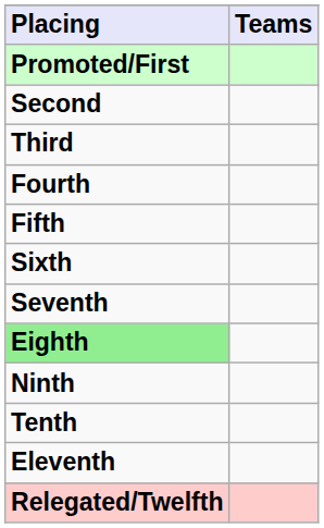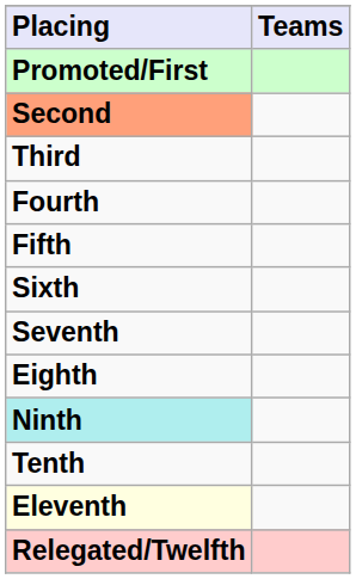Second | Placing: no background -> lightsalmon background
Eighth | Placing: lightgreen background -> no background
Ninth | Placing: no background -> paleturquoise background
Eleventh | Placing: no background -> lightyellow background
